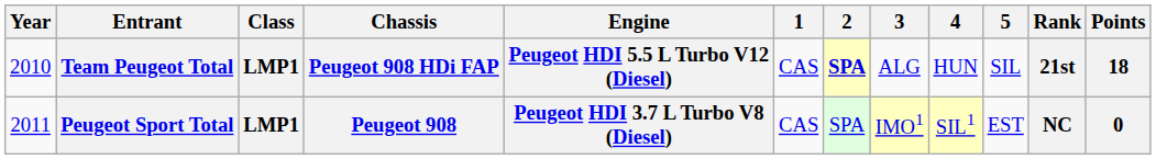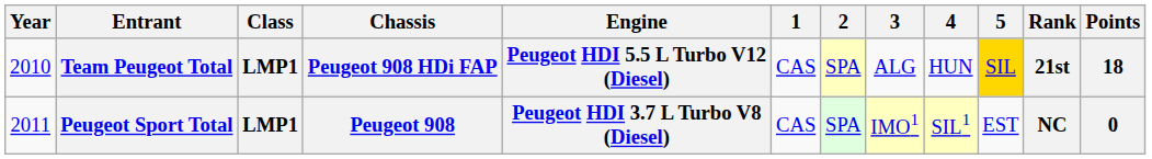row 2 | 2: bold -> normal
row 2 | 5: no background -> gold background
